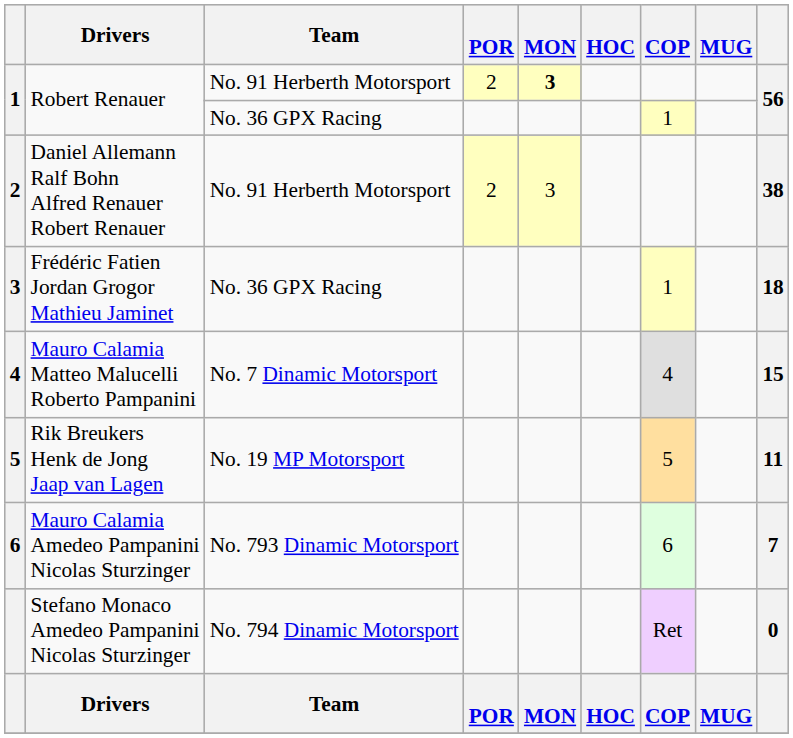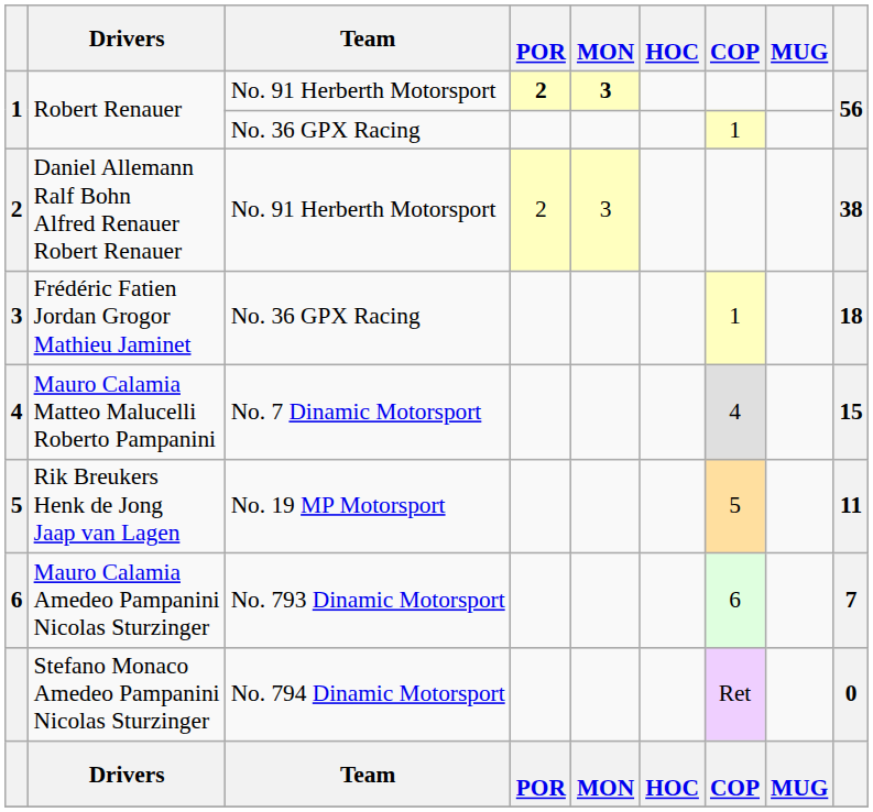1 / No. 91 Herberth Motorsport | POR: normal -> bold
